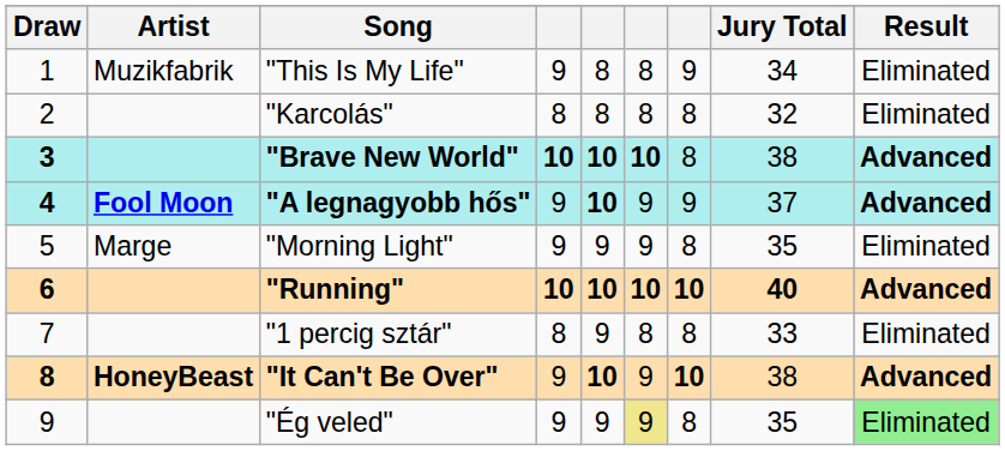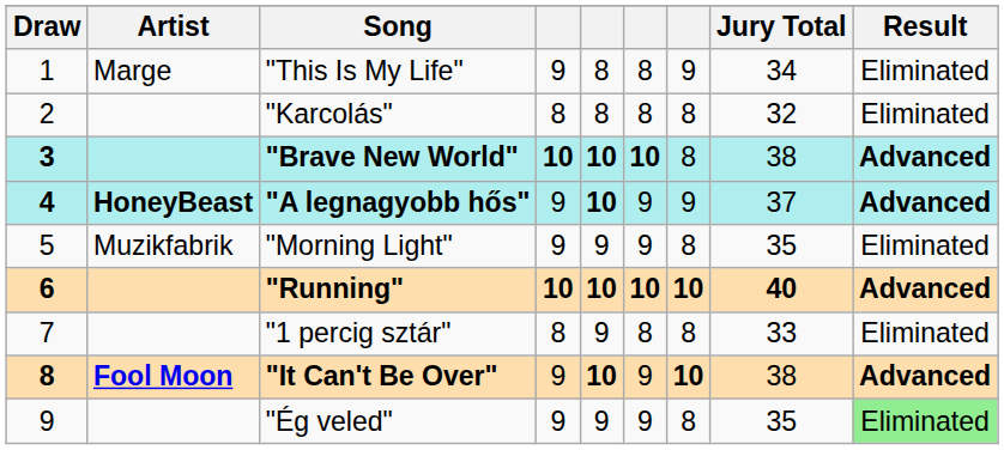"This Is My Life" | Artist: Muzikfabrik -> Marge
"A legnagyobb hős" | Artist: Fool Moon -> HoneyBeast
"Morning Light" | Artist: Marge -> Muzikfabrik
"It Can't Be Over" | Artist: HoneyBeast -> Fool Moon
"Ég veled" | column 6: khaki background -> no background
